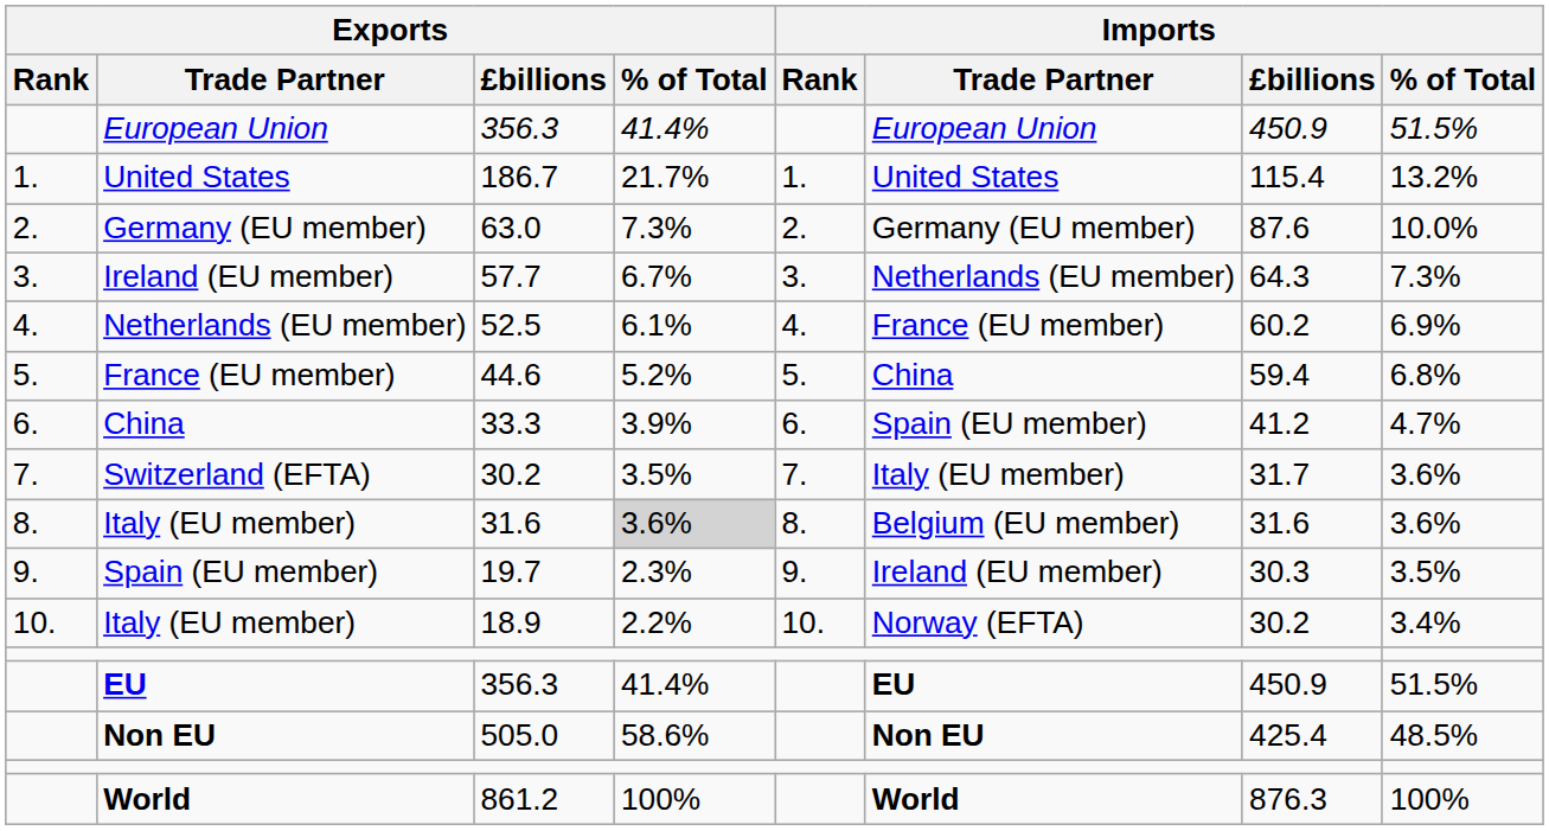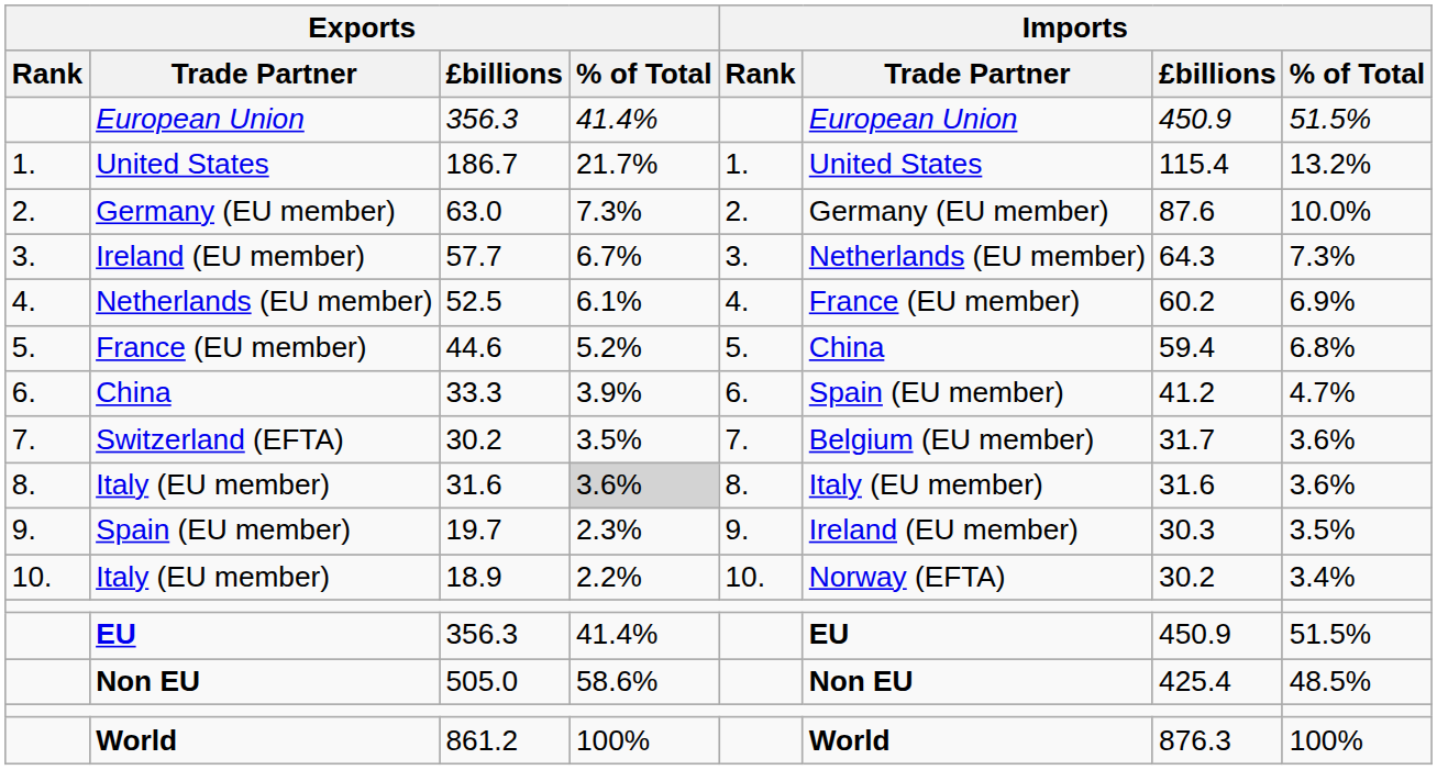Switzerland (EFTA) | Imports / Trade Partner: Italy (EU member) -> Belgium (EU member)
Italy (EU member) / 31.6 | Imports / Trade Partner: Belgium (EU member) -> Italy (EU member)
